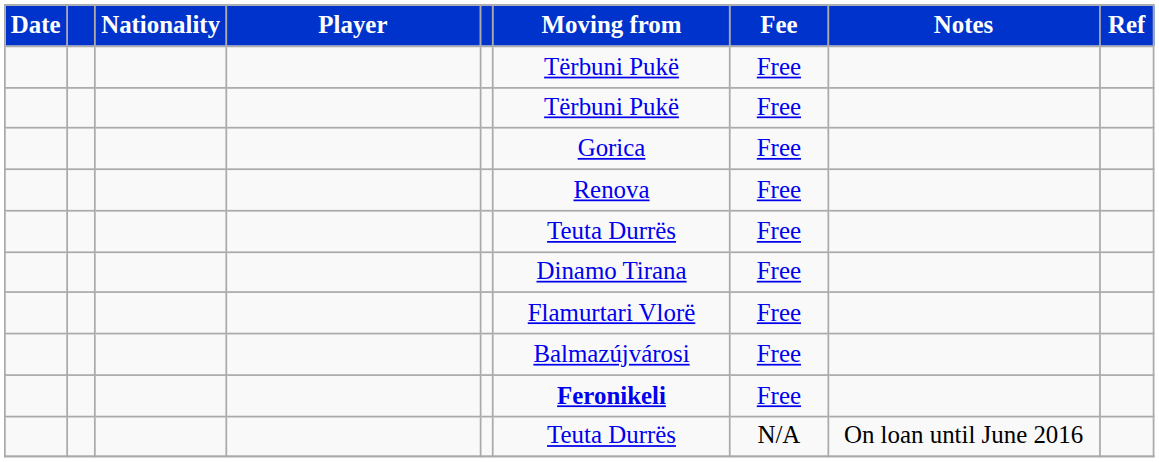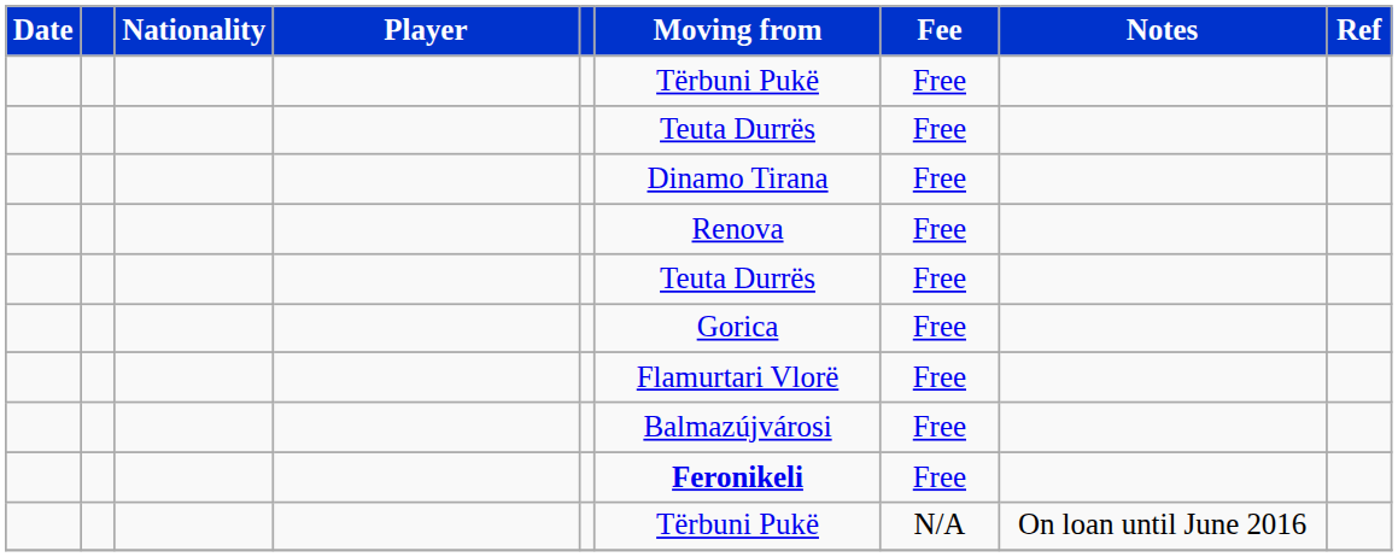row 3 | Moving from: Tërbuni Pukë -> Teuta Durrës
row 4 | Moving from: Gorica -> Dinamo Tirana
row 7 | Moving from: Dinamo Tirana -> Gorica
row 11 | Moving from: Teuta Durrës -> Tërbuni Pukë
